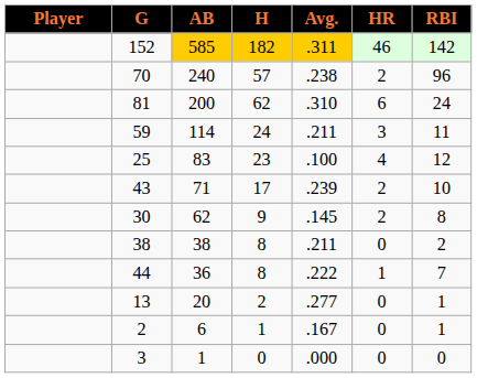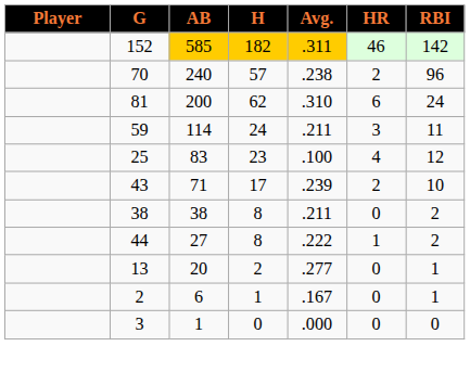- row: 30 | 62 | 9 | .145 | 2 | 8
44 | AB: 36 -> 27
44 | RBI: 7 -> 2
